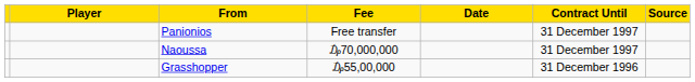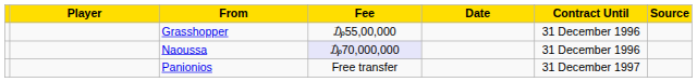rows swapped: Panionios <-> Grasshopper
Naoussa | Fee: no background -> lavender background
Naoussa | Contract Until: 31 December 1997 -> 31 December 1996
